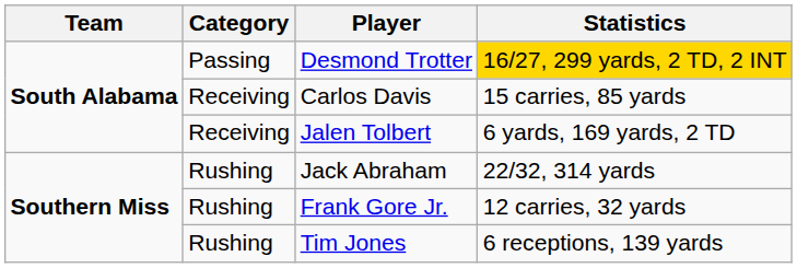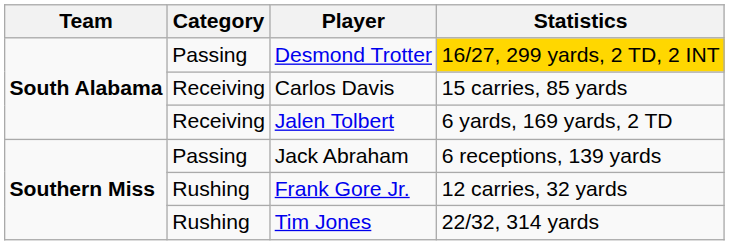Jack Abraham | Category: Rushing -> Passing
Jack Abraham | Statistics: 22/32, 314 yards -> 6 receptions, 139 yards
Tim Jones | Statistics: 6 receptions, 139 yards -> 22/32, 314 yards
